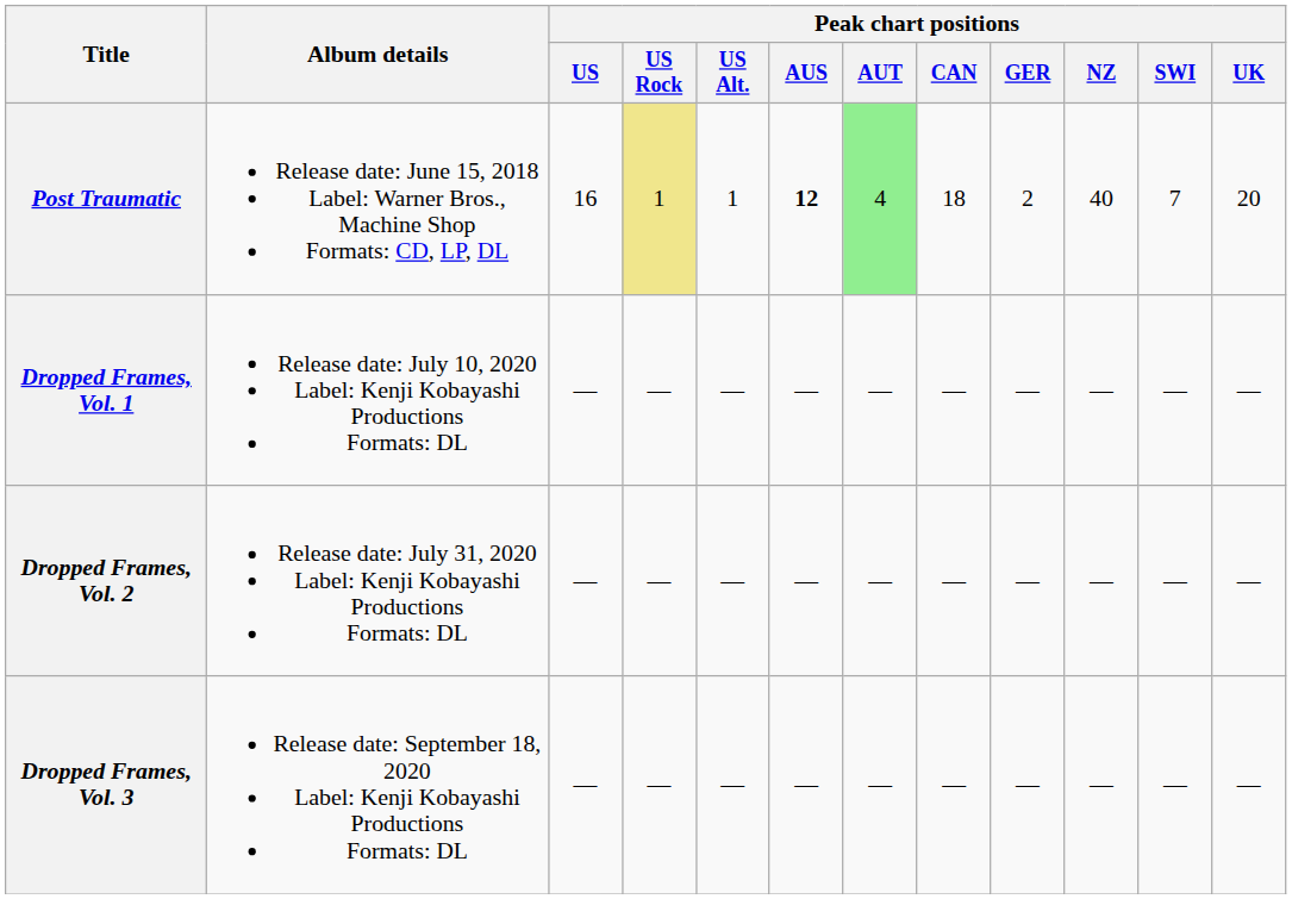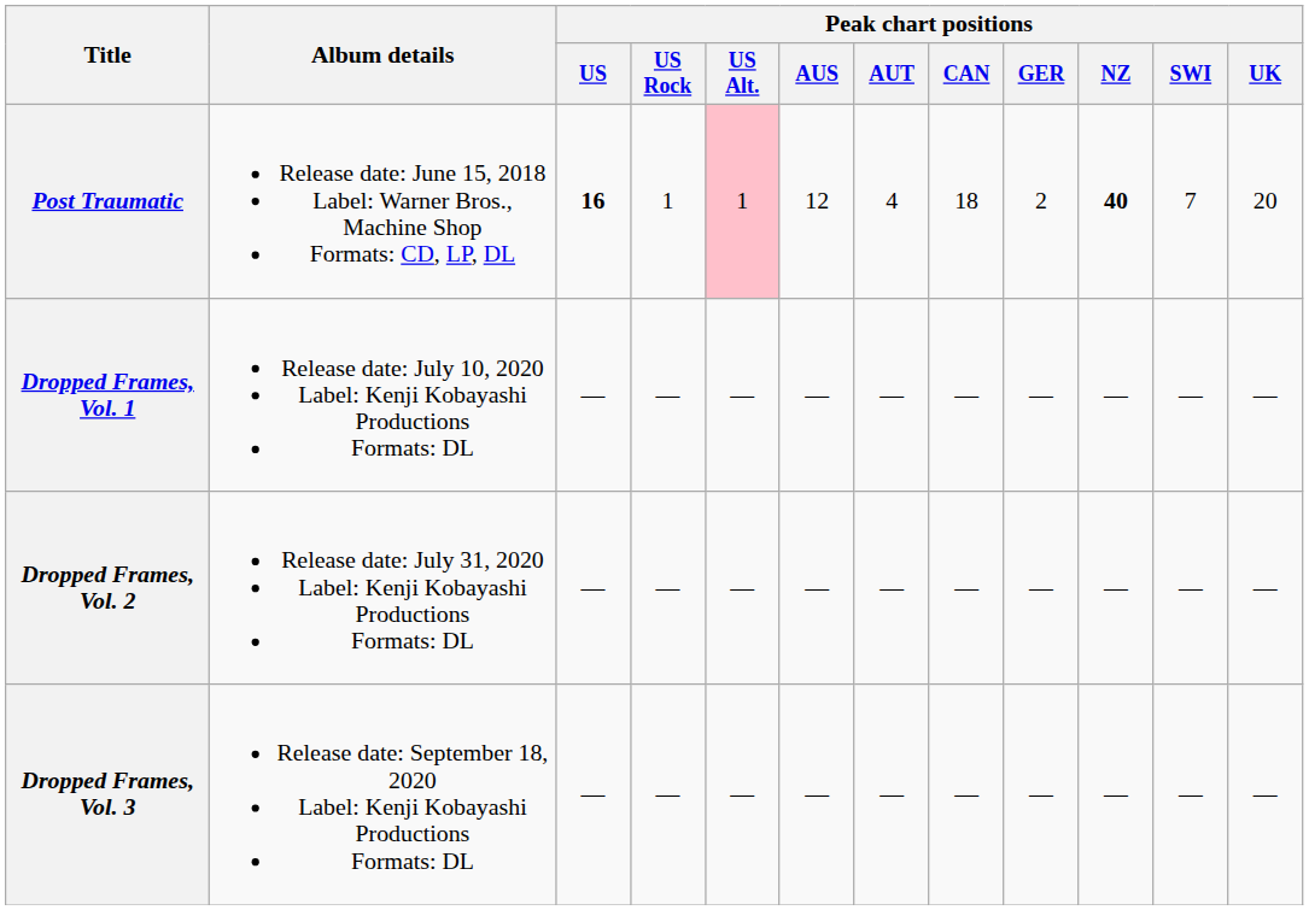Post Traumatic | Peak chart positions / US: normal -> bold
Post Traumatic | Peak chart positions / US Rock: khaki background -> no background
Post Traumatic | Peak chart positions / US Alt.: no background -> pink background
Post Traumatic | Peak chart positions / AUS: bold -> normal
Post Traumatic | Peak chart positions / AUT: lightgreen background -> no background
Post Traumatic | Peak chart positions / NZ: normal -> bold
